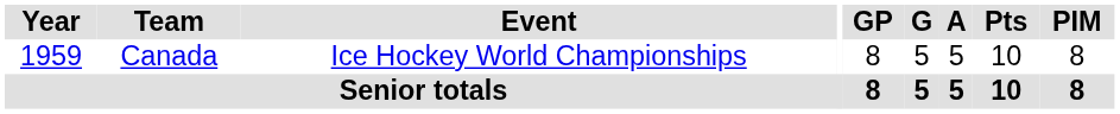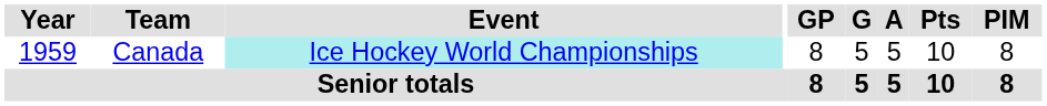Canada | Event: no background -> paleturquoise background
